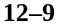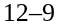row 1 | column 1: bold -> normal
